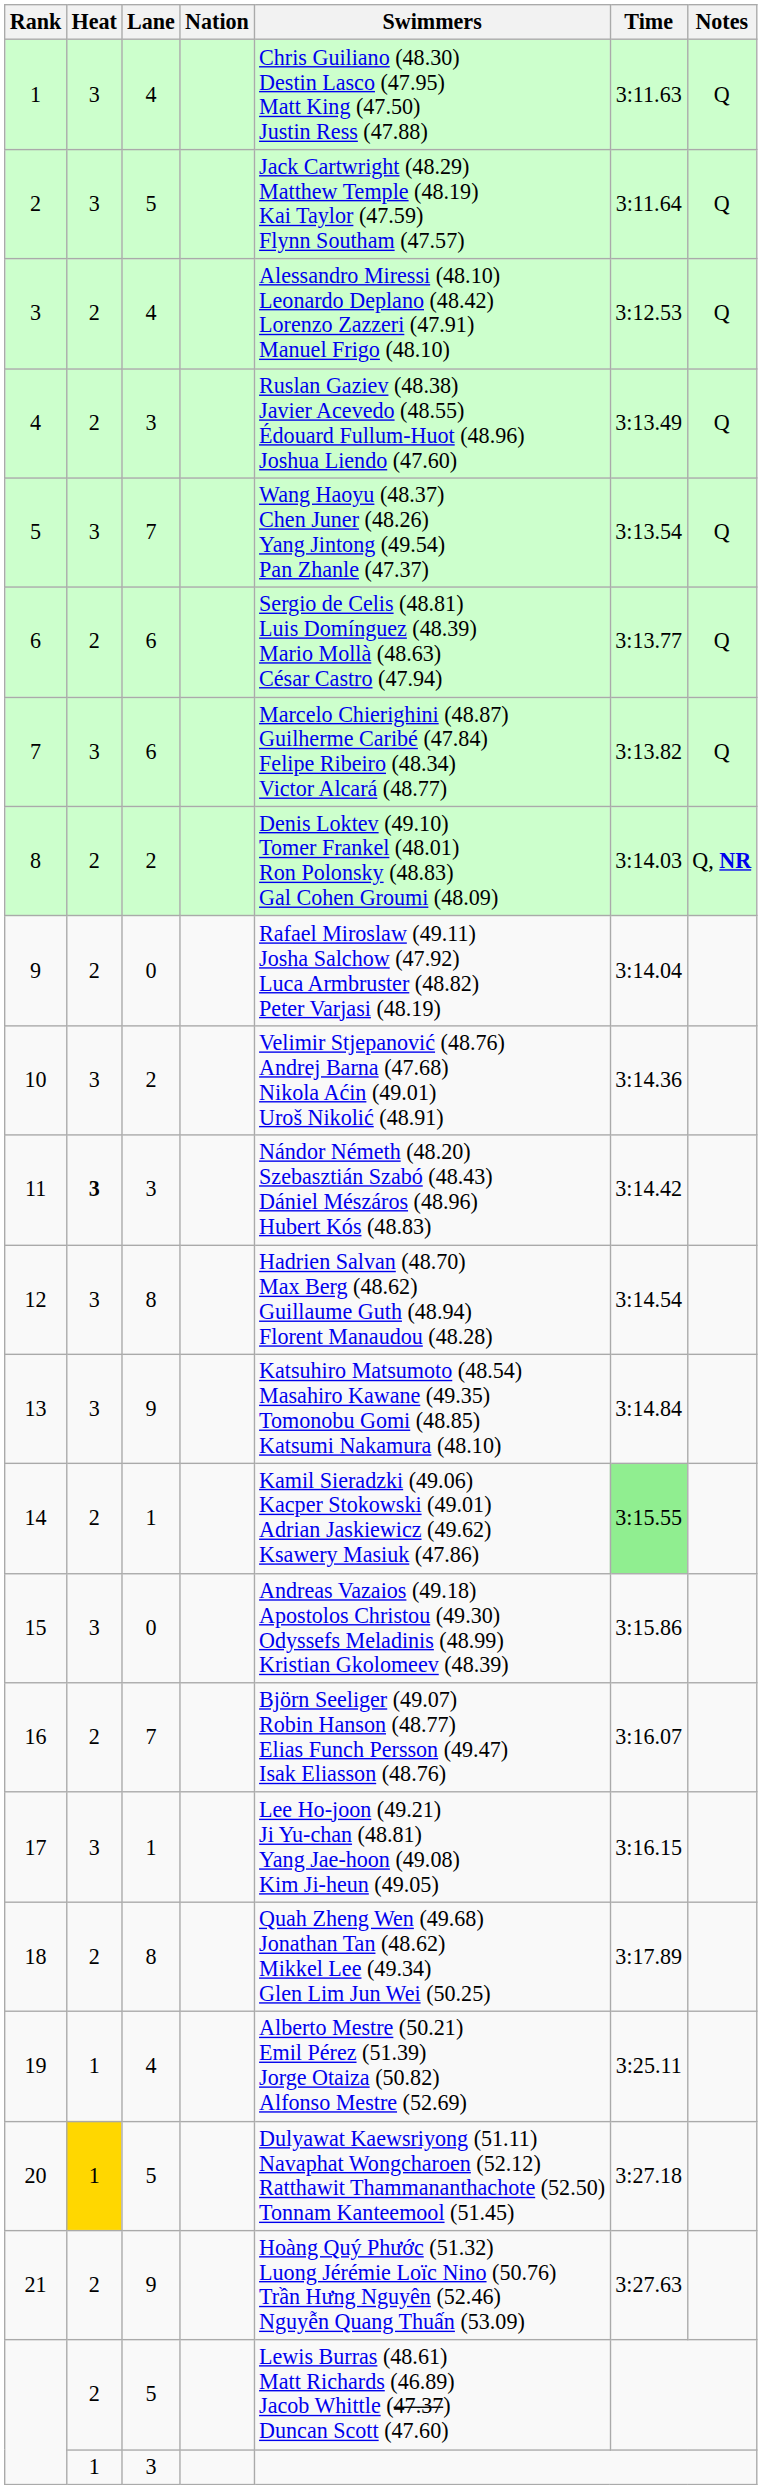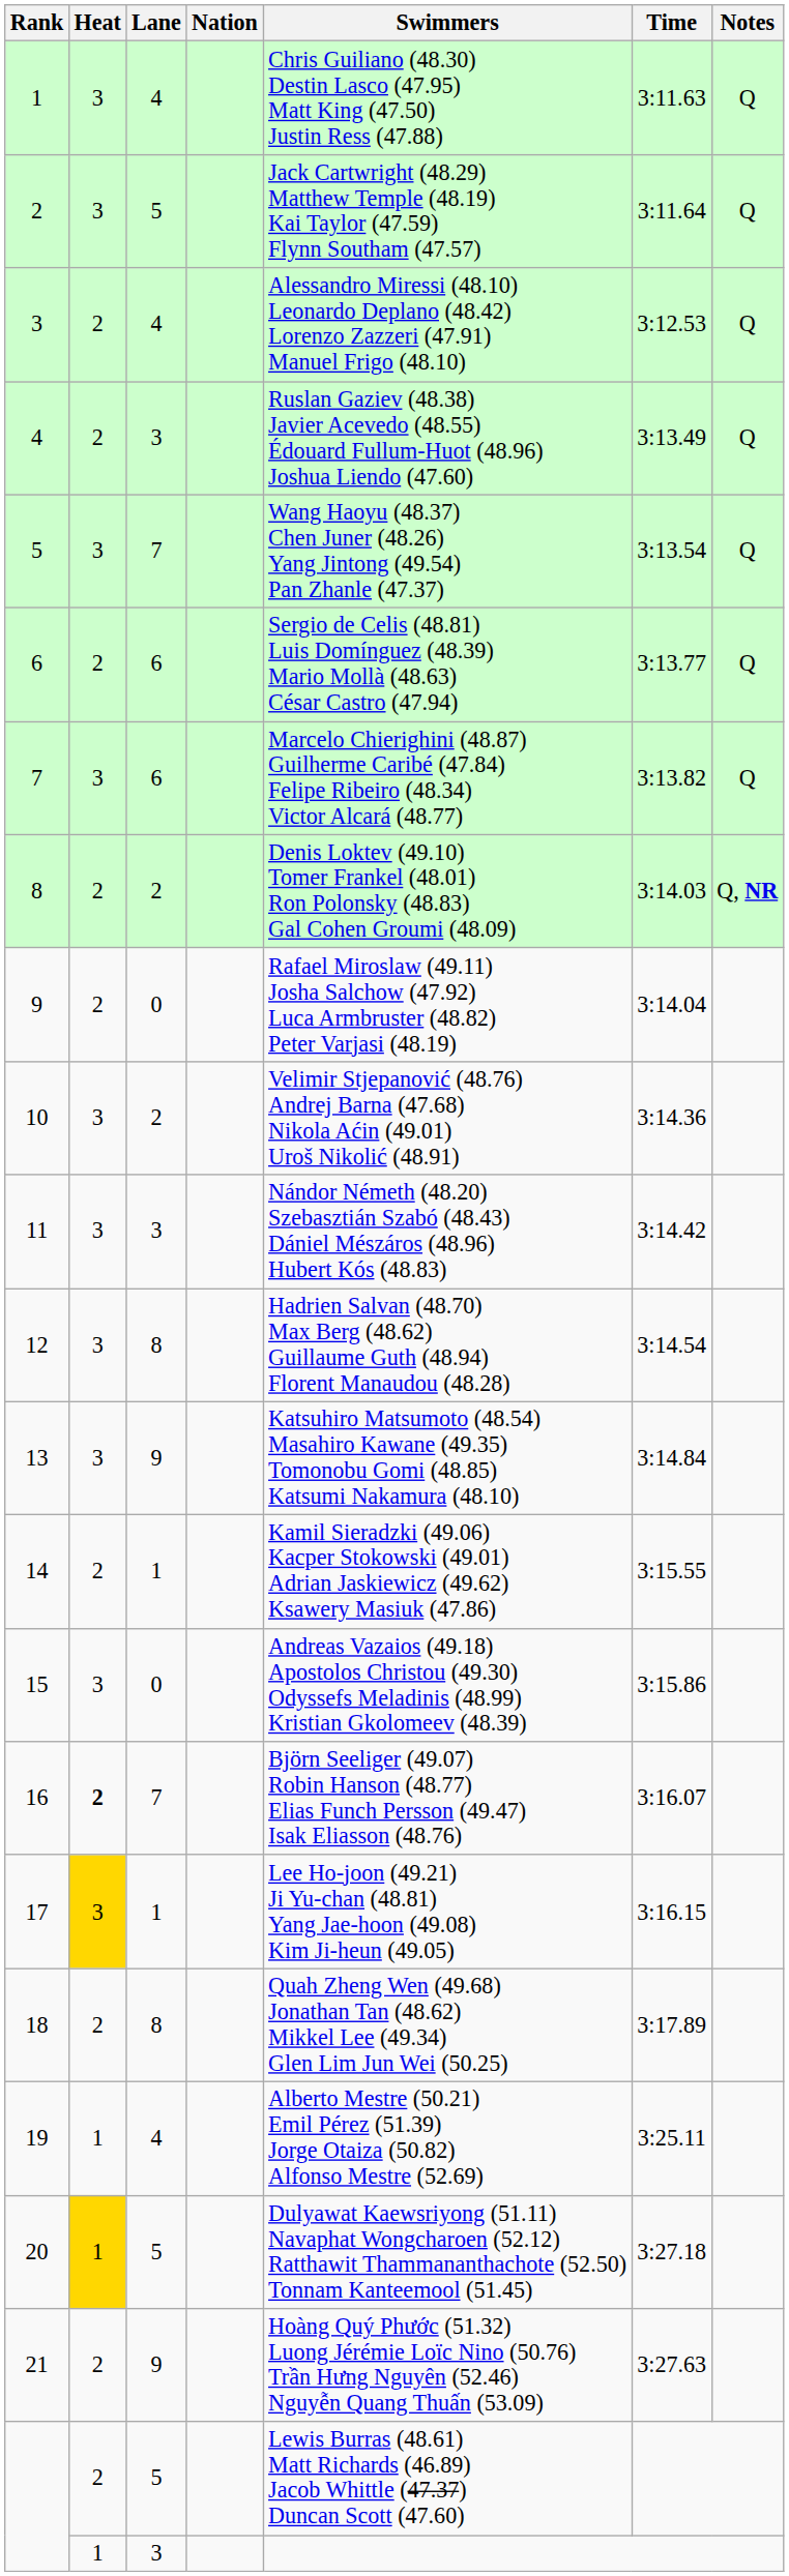11 | Heat: bold -> normal
14 | Time: lightgreen background -> no background
16 | Heat: normal -> bold
17 | Heat: no background -> gold background
